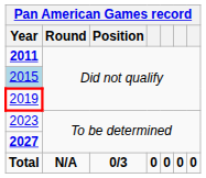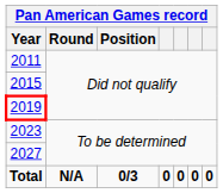2011 | Year: bold -> normal
2015 | Year: lightblue background -> no background
2027 | Year: bold -> normal
